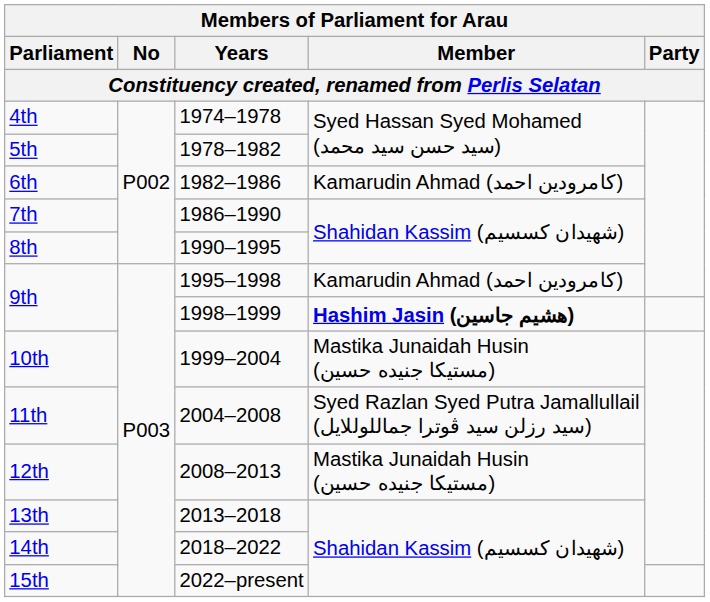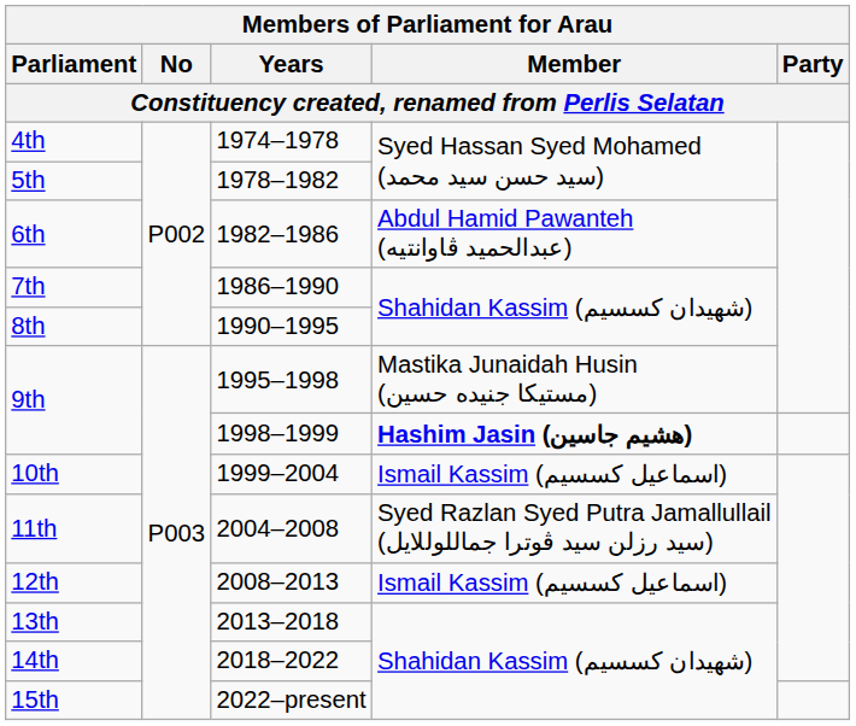6th | Member: Kamarudin Ahmad (كامرودين احمد) -> Abdul Hamid Pawanteh (عبدالحميد ڤاوانتيه)
9th / 1995–1998 | Member: Kamarudin Ahmad (كامرودين احمد) -> Mastika Junaidah Husin (مستيكا جنيده حسين)
10th | Member: Mastika Junaidah Husin (مستيكا جنيده حسين) -> Ismail Kassim (اسماعيل كسسيم)
12th | Member: Mastika Junaidah Husin (مستيكا جنيده حسين) -> Ismail Kassim (اسماعيل كسسيم)
